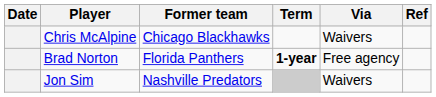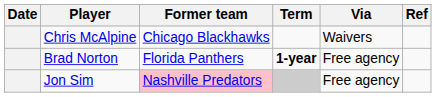Jon Sim | Former team: no background -> pink background
Jon Sim | Via: Waivers -> Free agency
